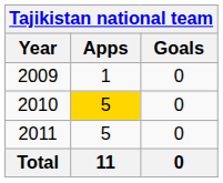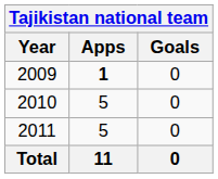2009 | Apps: normal -> bold
2010 | Apps: gold background -> no background
